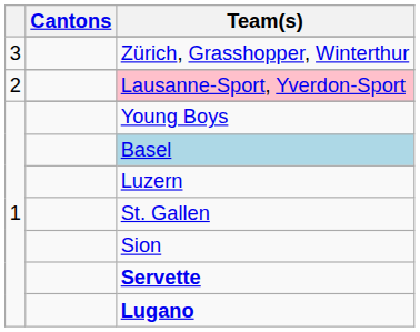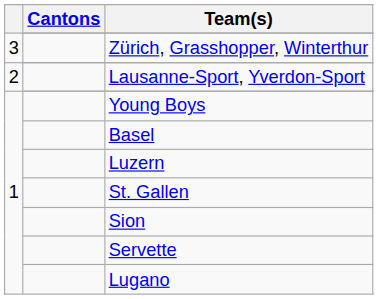Lausanne-Sport, Yverdon-Sport | Team(s): pink background -> no background
Basel | Team(s): lightblue background -> no background
Servette | Team(s): bold -> normal
Lugano | Team(s): bold -> normal
